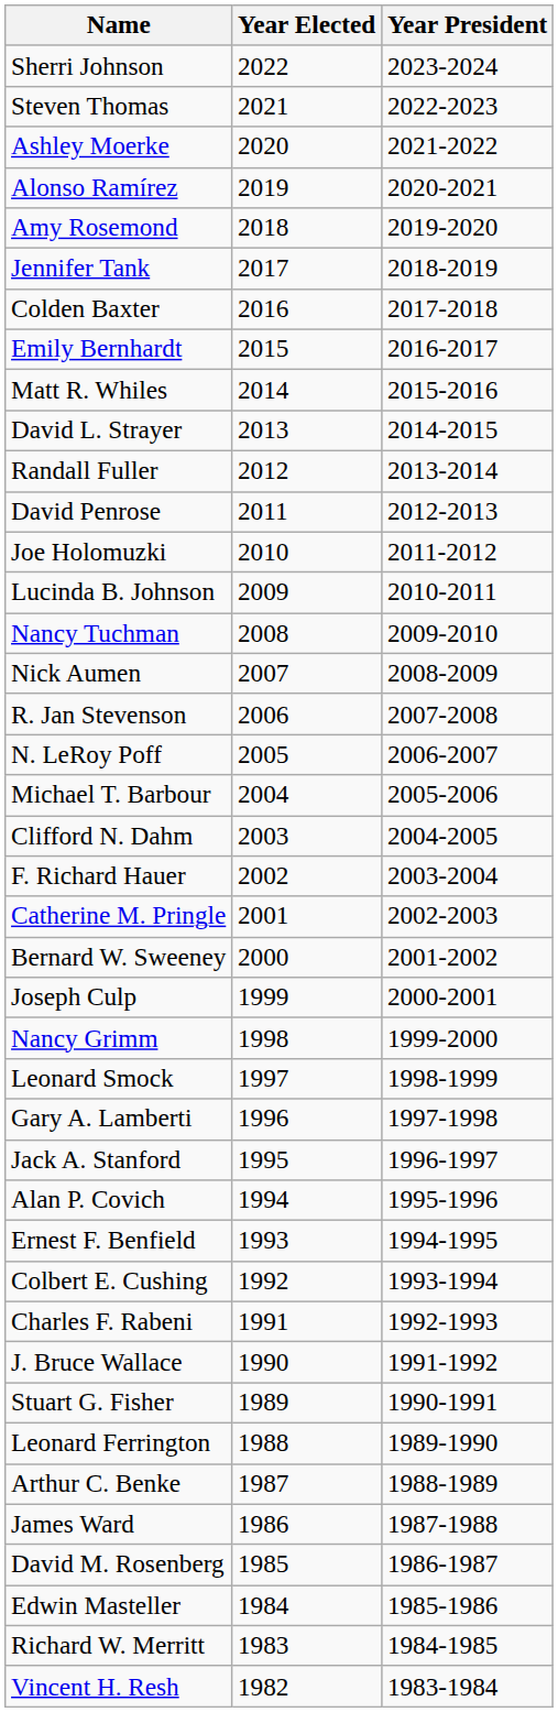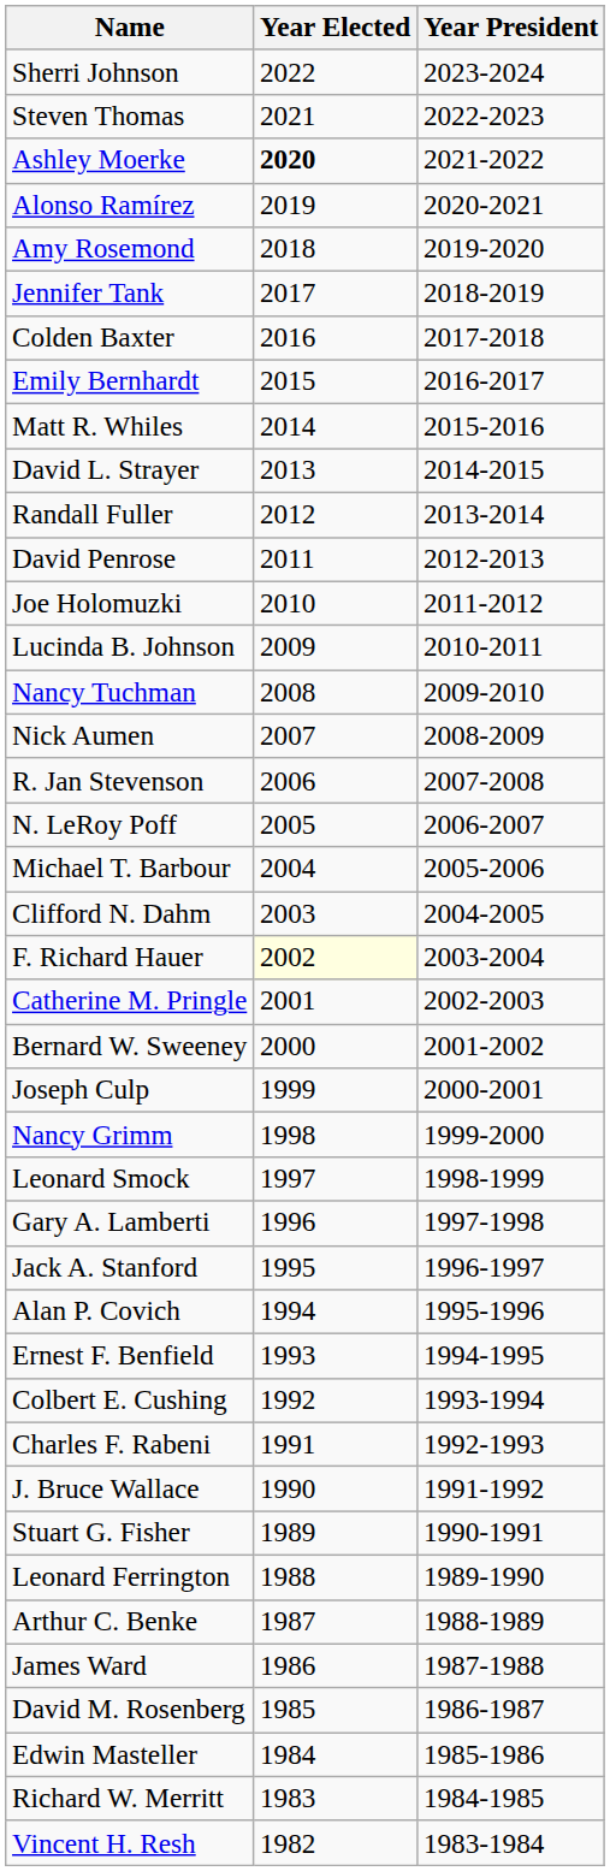Ashley Moerke | Year Elected: normal -> bold
F. Richard Hauer | Year Elected: no background -> lightyellow background
